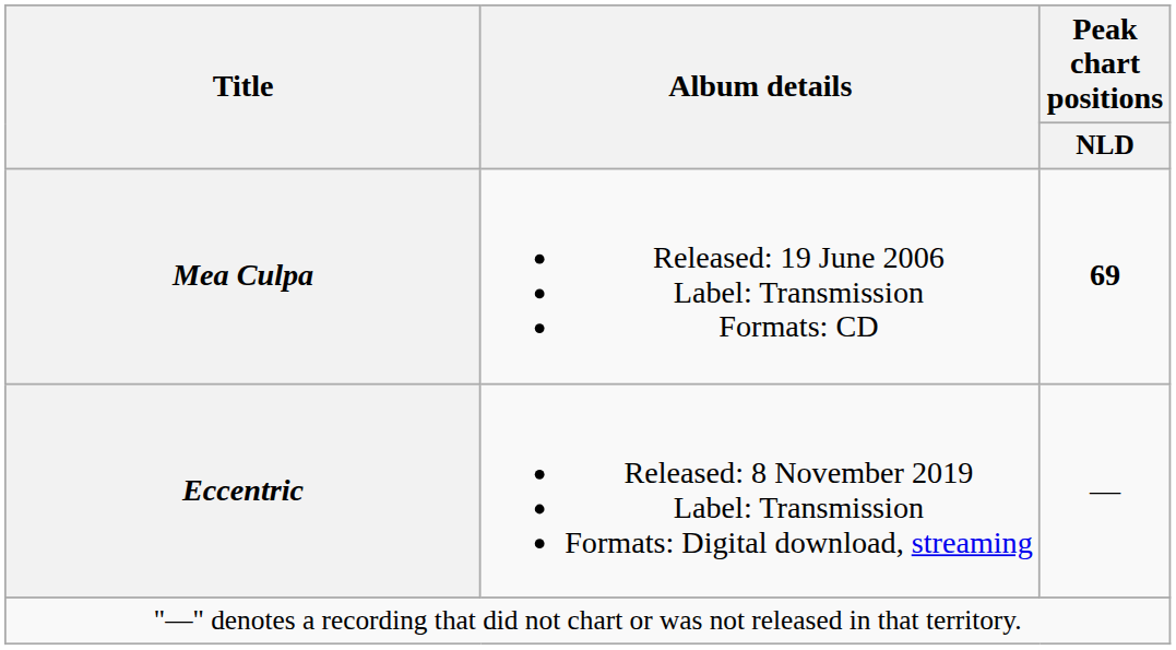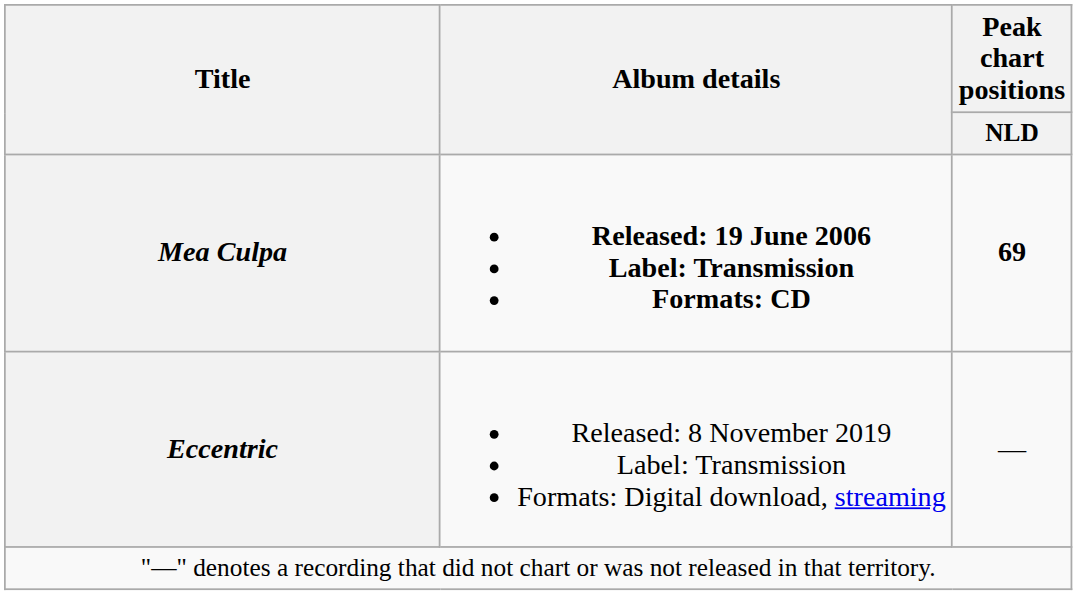Mea Culpa | Album details: normal -> bold
